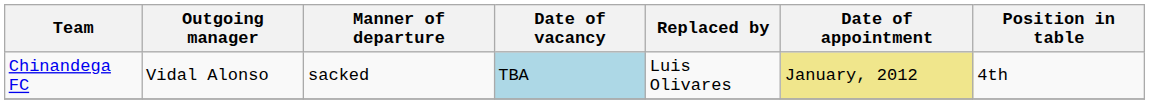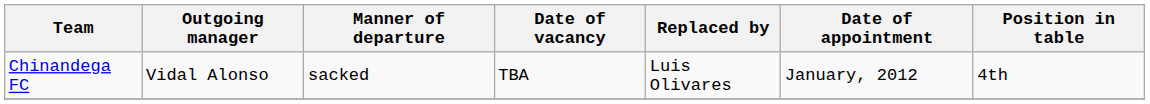Chinandega FC | Date of vacancy: lightblue background -> no background
Chinandega FC | Date of appointment: khaki background -> no background
